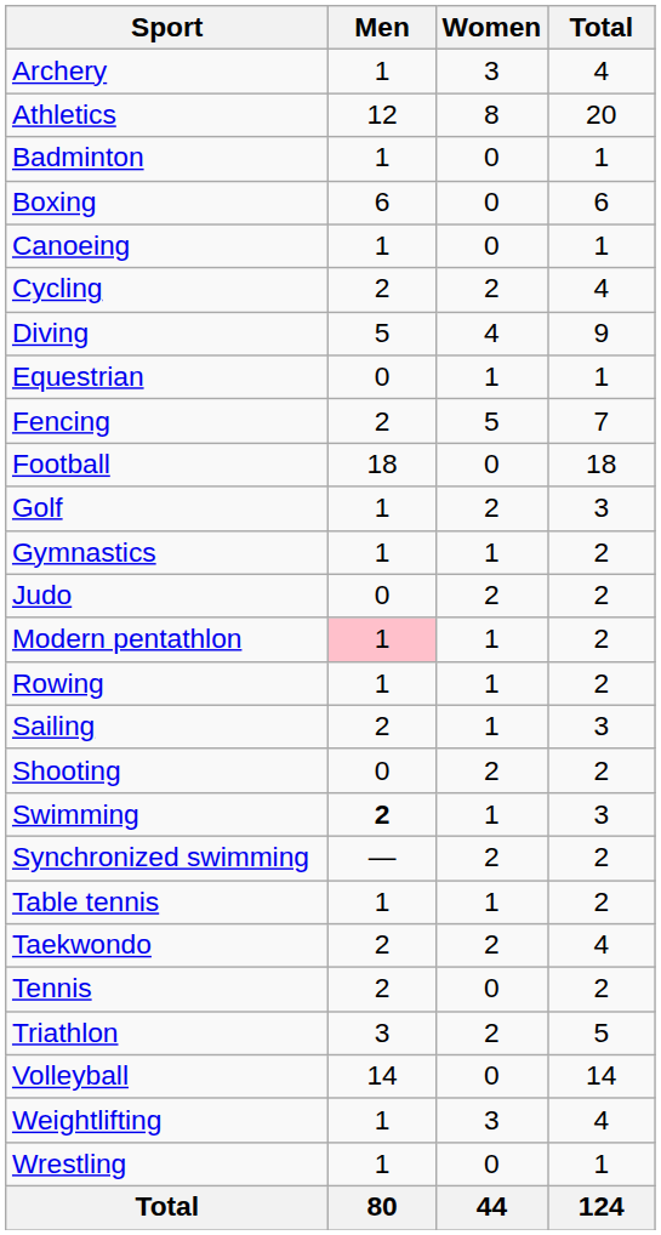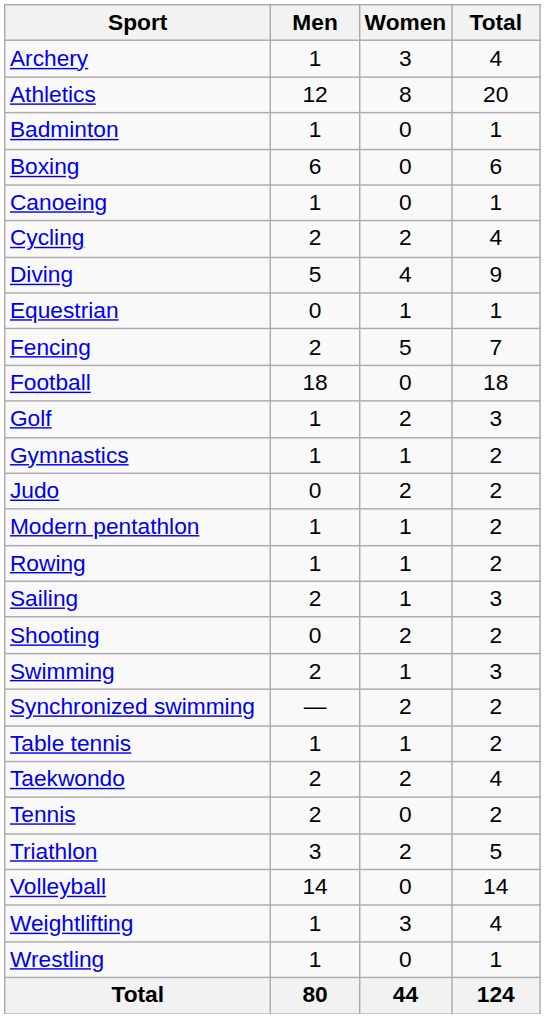Modern pentathlon | Men: pink background -> no background
Swimming | Men: bold -> normal
